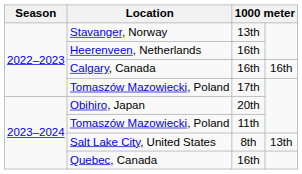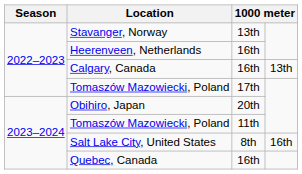Calgary, Canada | column 4: 16th -> 13th
Salt Lake City, United States | column 4: 13th -> 16th
